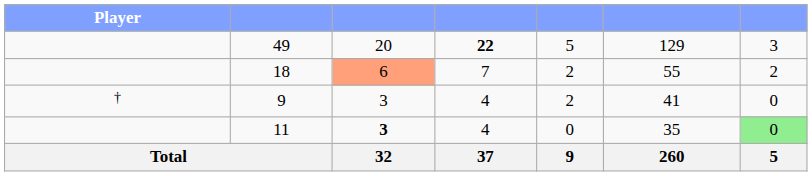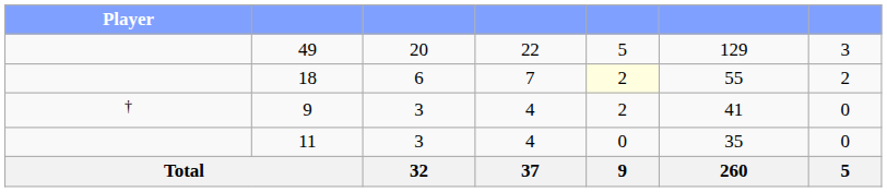49 | column 4: bold -> normal
18 | column 3: lightsalmon background -> no background
18 | column 5: no background -> lightyellow background
11 | column 3: bold -> normal
11 | column 7: lightgreen background -> no background
